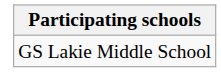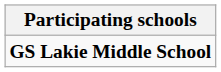row 2 | column 1: normal -> bold
